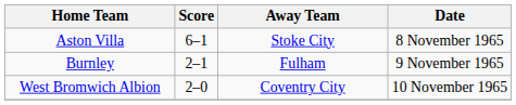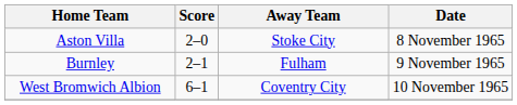Aston Villa | Score: 6–1 -> 2–0
West Bromwich Albion | Score: 2–0 -> 6–1
